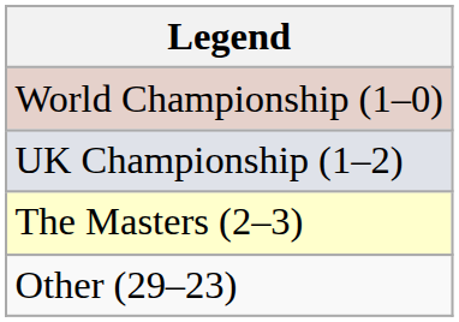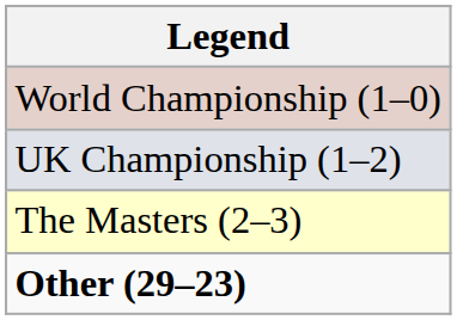row 5 | column 1: normal -> bold
